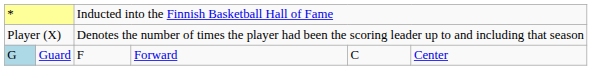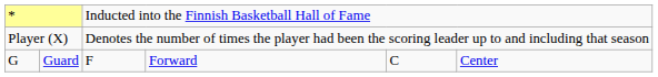G | column 1: lightblue background -> no background
